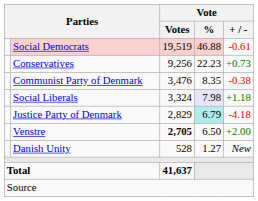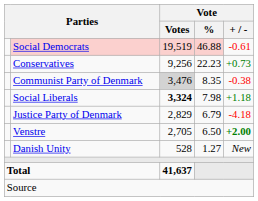Communist Party of Denmark | Vote / Votes: no background -> lightgrey background
Social Liberals | Vote / Votes: normal -> bold
Social Liberals | Vote / %: lavender background -> no background
Justice Party of Denmark | Vote / %: paleturquoise background -> no background
Venstre | Vote / Votes: bold -> normal
Venstre | Vote / + / -: normal -> bold
